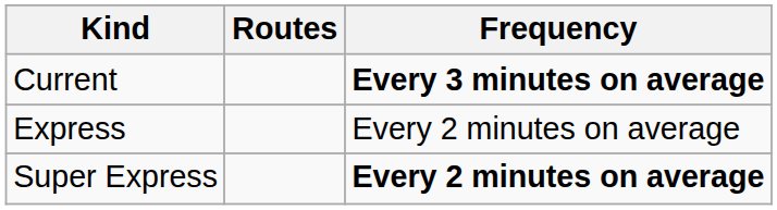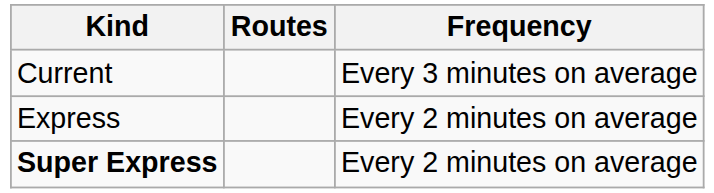row 2 | Frequency: bold -> normal
row 4 | Kind: normal -> bold
row 4 | Frequency: bold -> normal
